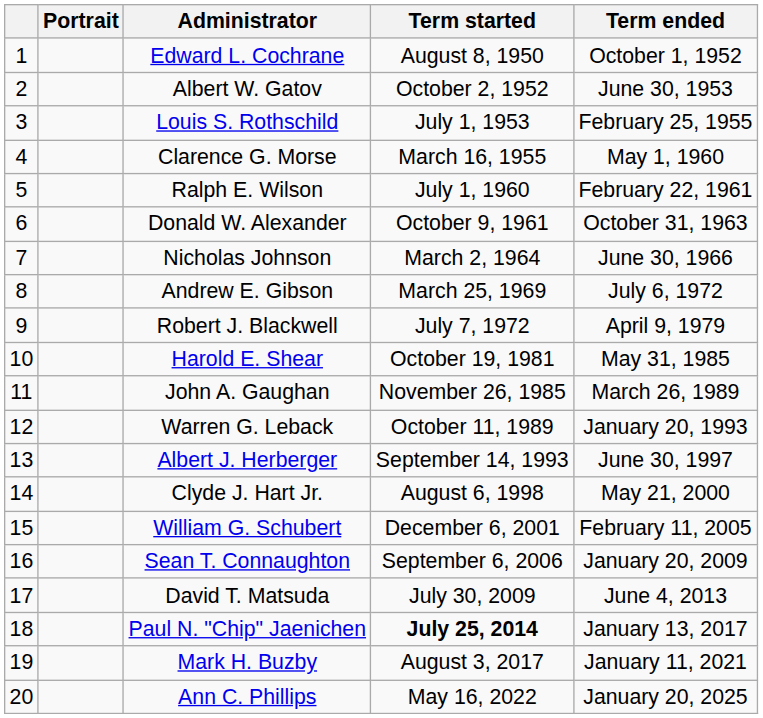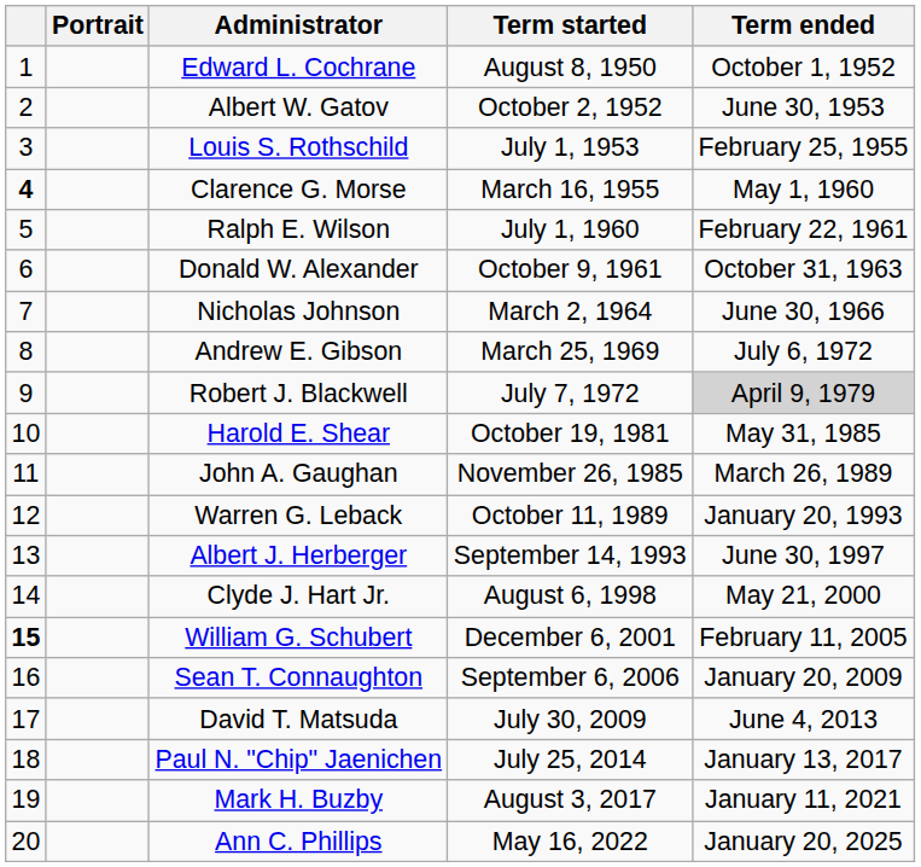Clarence G. Morse | column 1: normal -> bold
Robert J. Blackwell | Term ended: no background -> lightgrey background
William G. Schubert | column 1: normal -> bold
Paul N. "Chip" Jaenichen | Term started: bold -> normal
